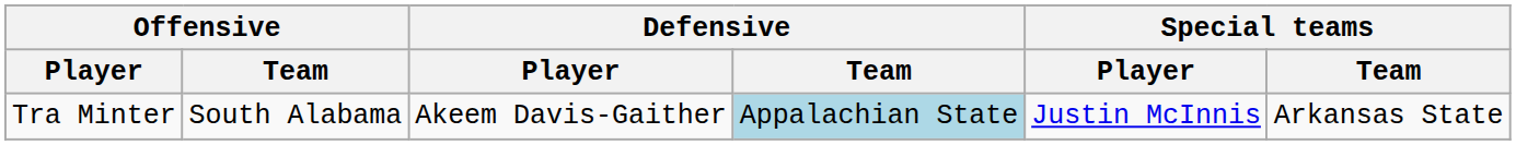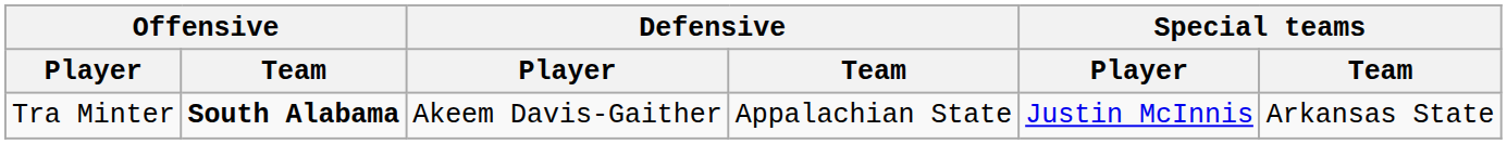Tra Minter | Offensive / Team: normal -> bold
Tra Minter | Defensive / Team: lightblue background -> no background
